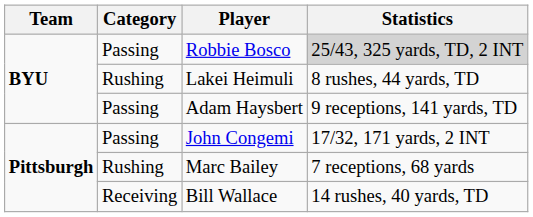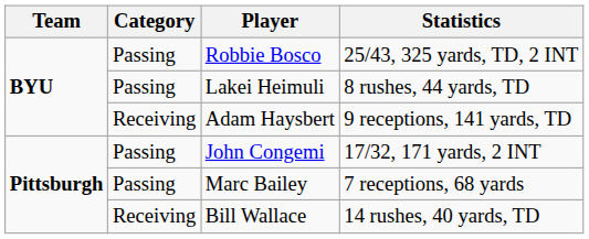Robbie Bosco | Statistics: lightgrey background -> no background
Lakei Heimuli | Category: Rushing -> Passing
Adam Haysbert | Category: Passing -> Receiving
Marc Bailey | Category: Rushing -> Passing
